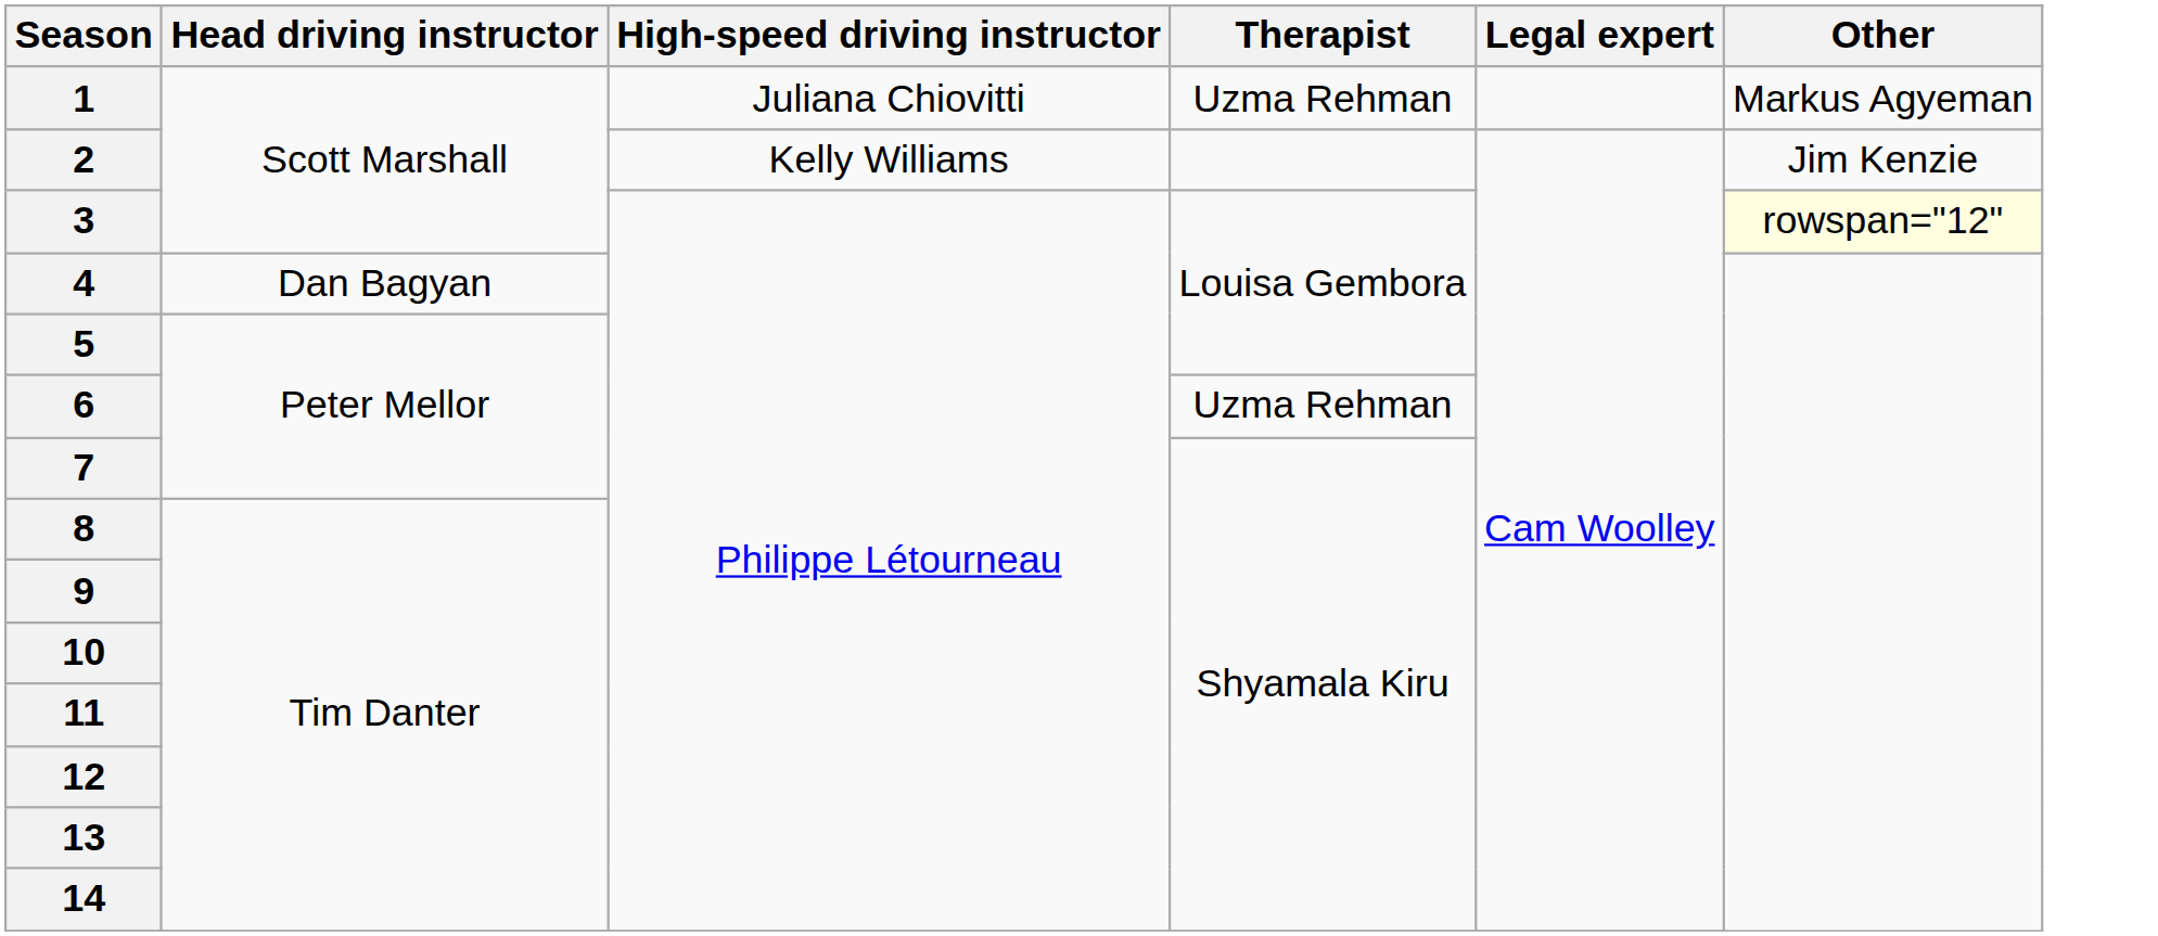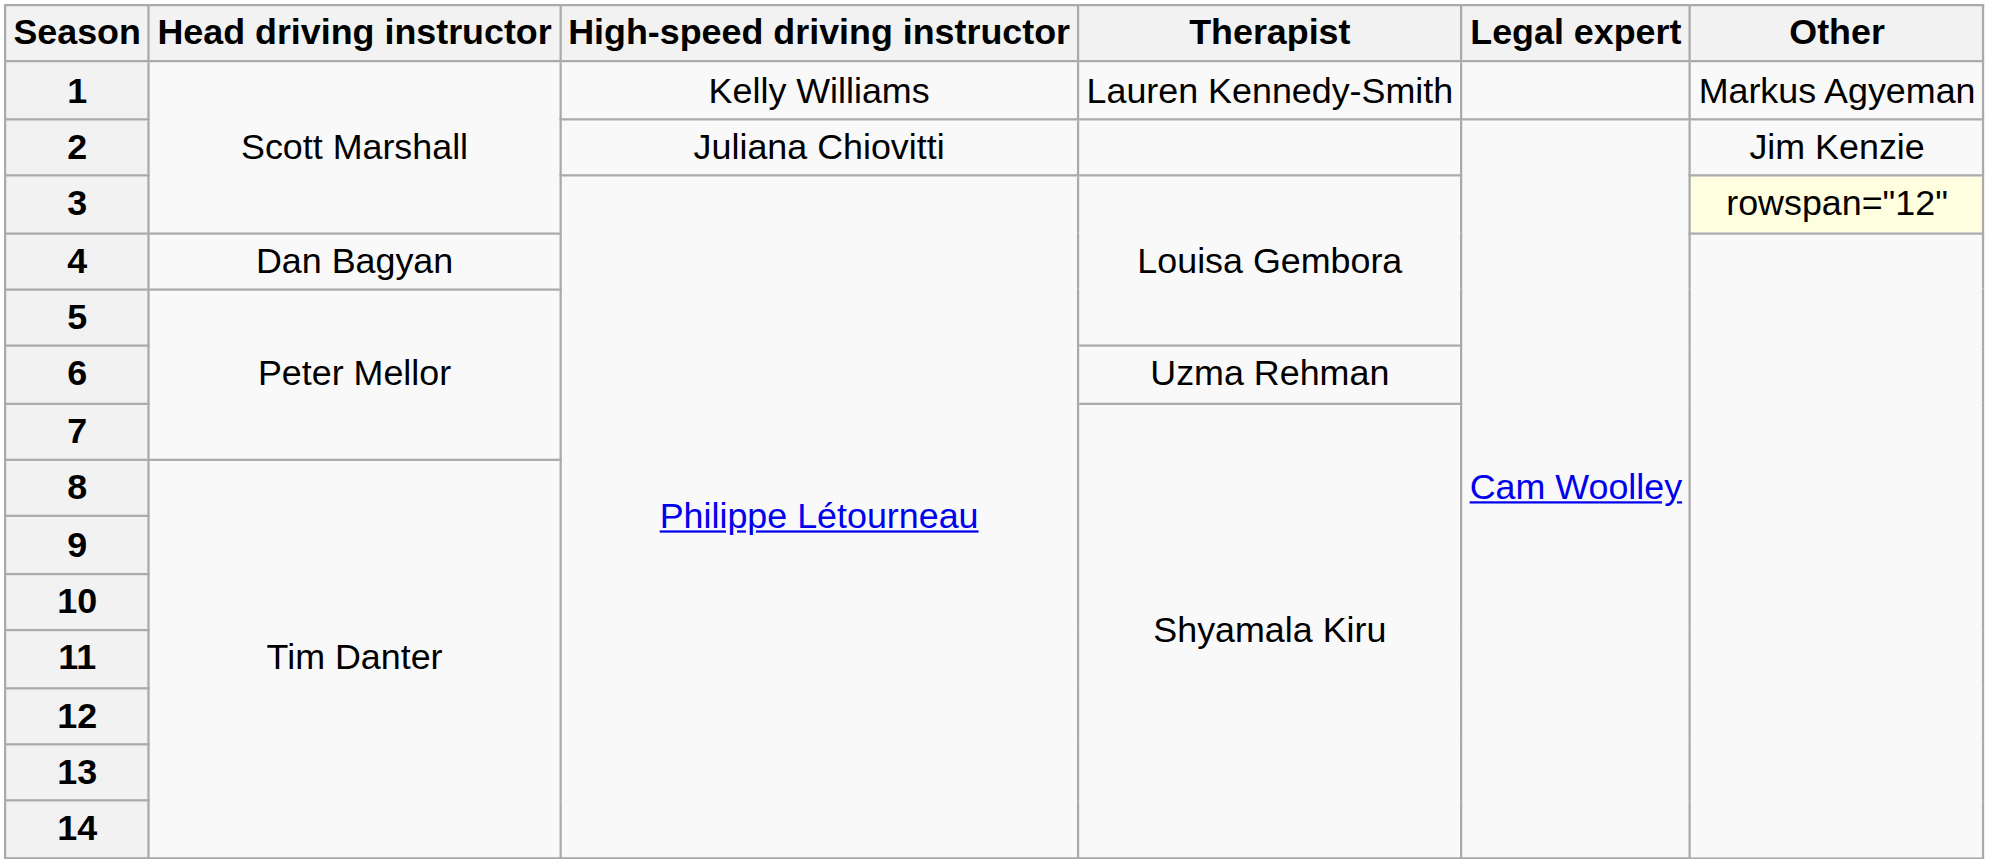1 | High-speed driving instructor: Juliana Chiovitti -> Kelly Williams
1 | Therapist: Uzma Rehman -> Lauren Kennedy-Smith
2 | High-speed driving instructor: Kelly Williams -> Juliana Chiovitti
